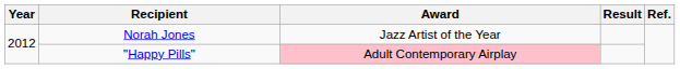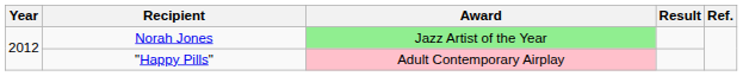Norah Jones | Award: no background -> lightgreen background
